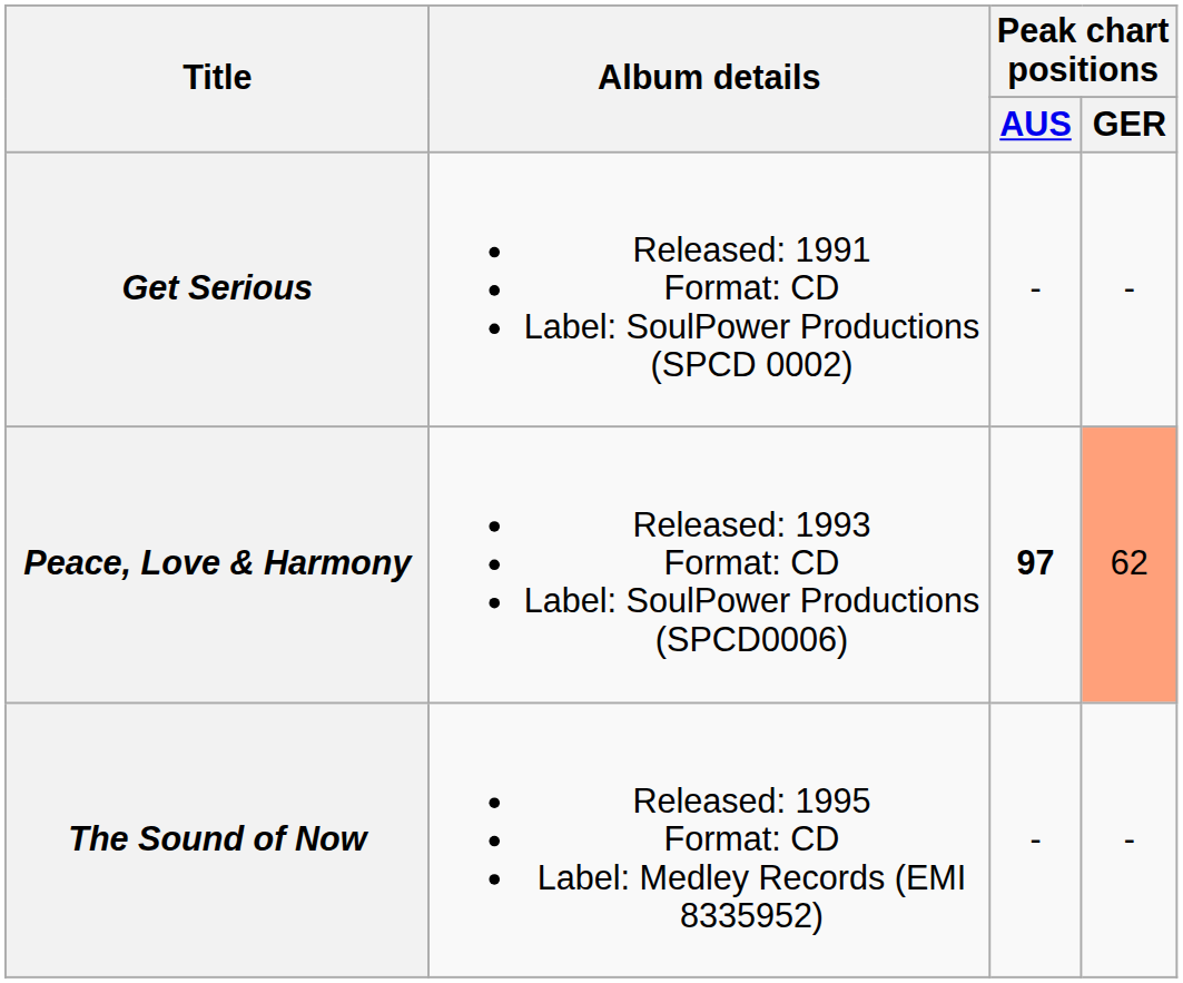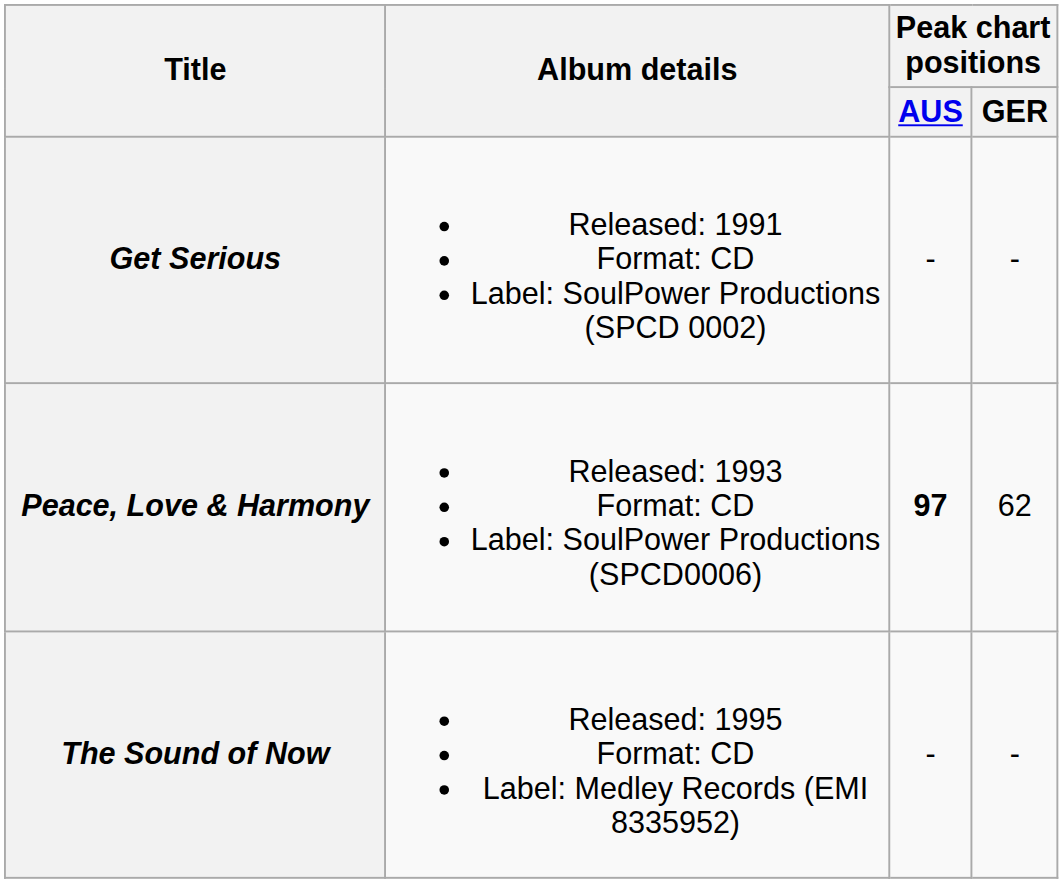Peace, Love & Harmony | Peak chart positions / GER: lightsalmon background -> no background
